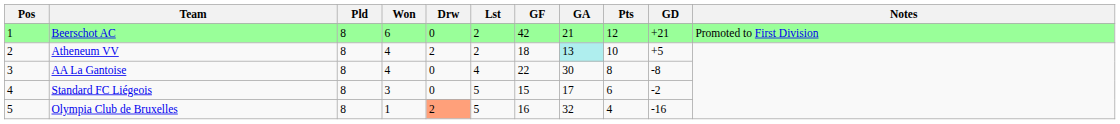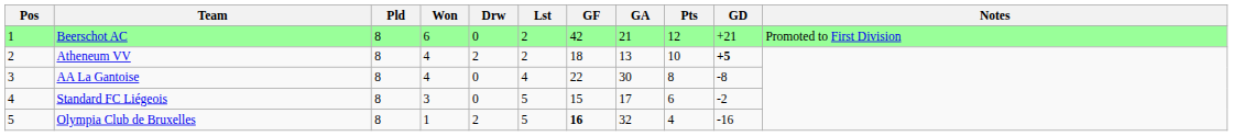Atheneum VV | GA: paleturquoise background -> no background
Atheneum VV | GD: normal -> bold
Olympia Club de Bruxelles | Drw: lightsalmon background -> no background
Olympia Club de Bruxelles | GF: normal -> bold
